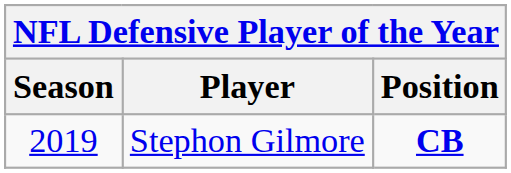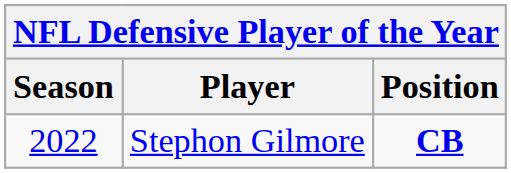Stephon Gilmore | Season: 2019 -> 2022
